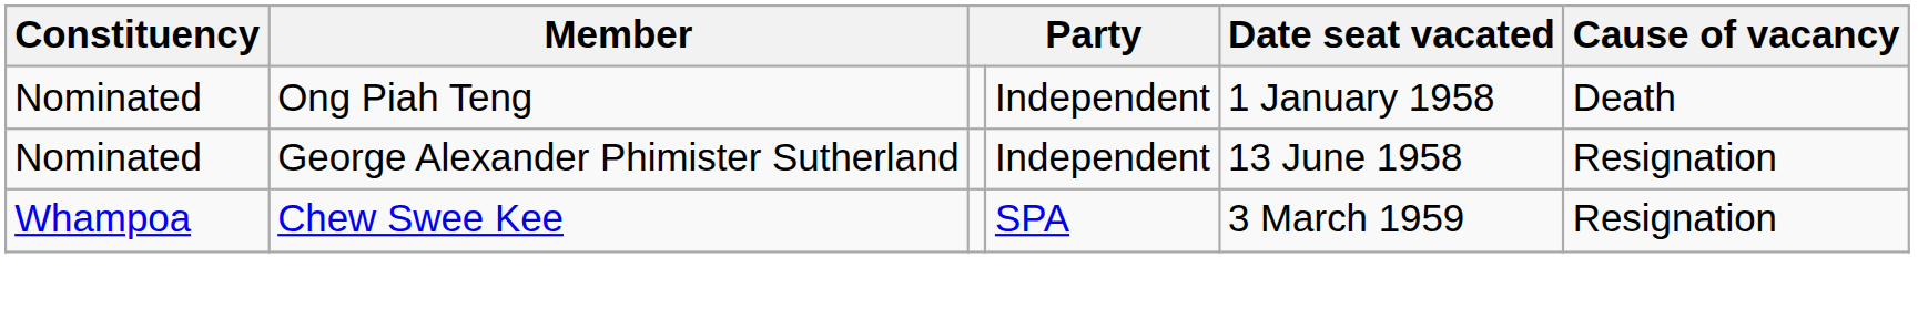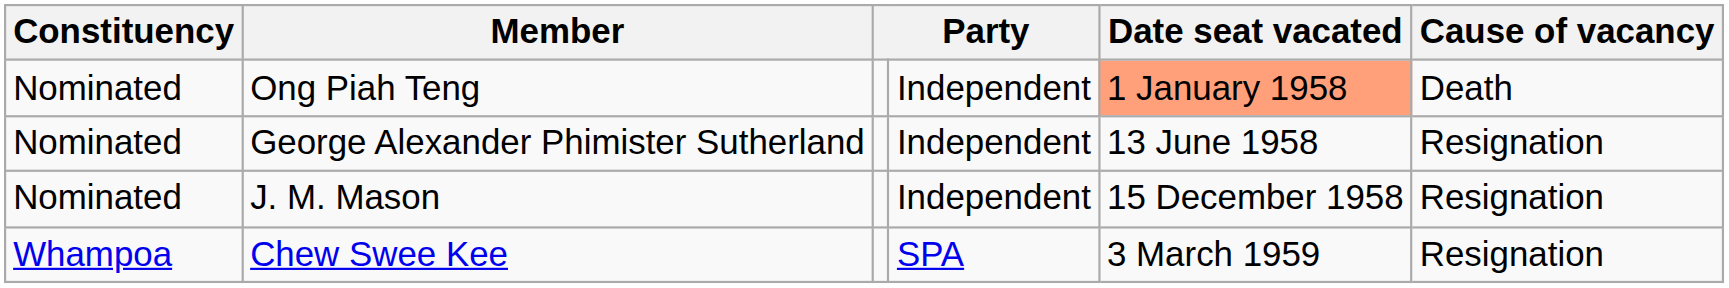Ong Piah Teng | Date seat vacated: no background -> lightsalmon background
+ row: Nominated | J. M. Mason | Independent | 15 December 1958 | Resignation
